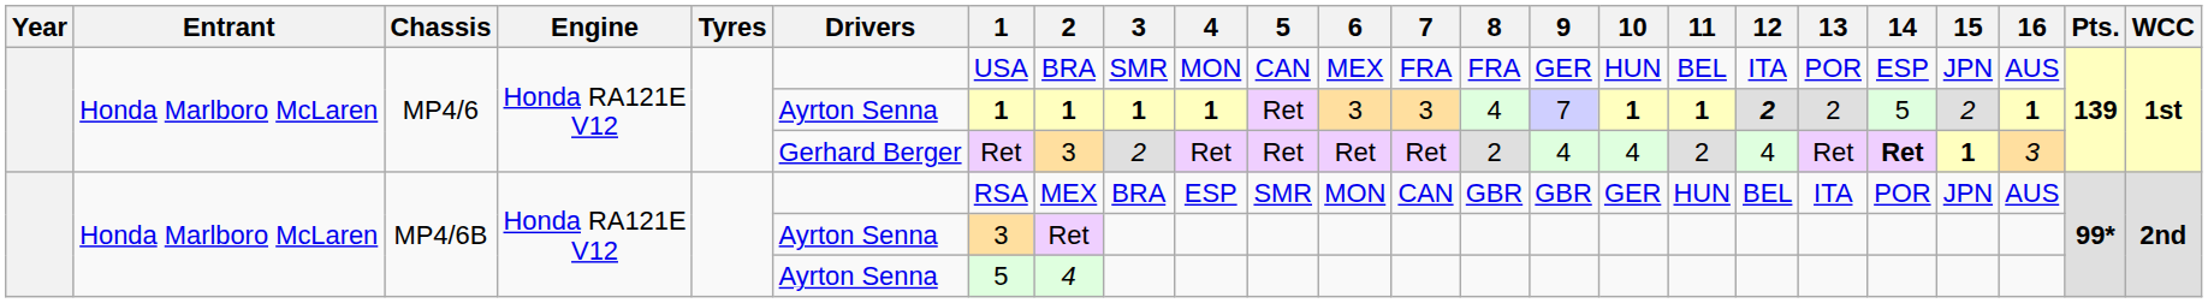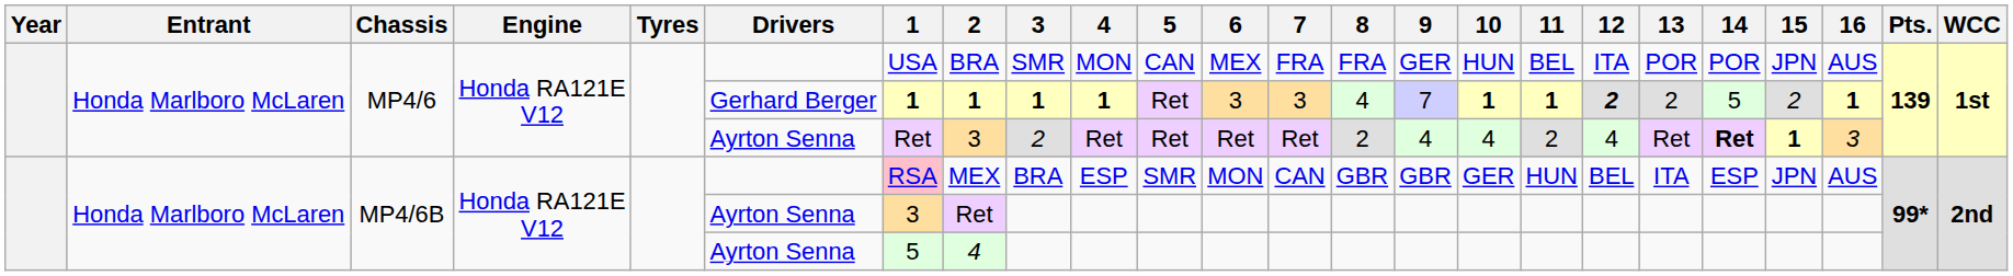row 2 | 14: ESP -> POR
row 3 | Drivers: Ayrton Senna -> Gerhard Berger
row 4 | Drivers: Gerhard Berger -> Ayrton Senna
row 5 | 1: no background -> pink background
row 5 | 14: POR -> ESP
